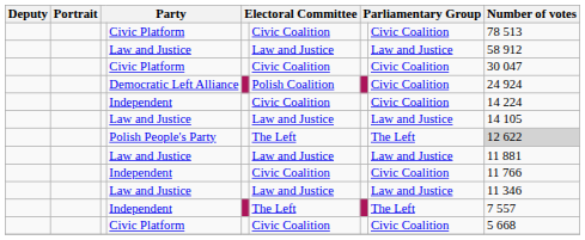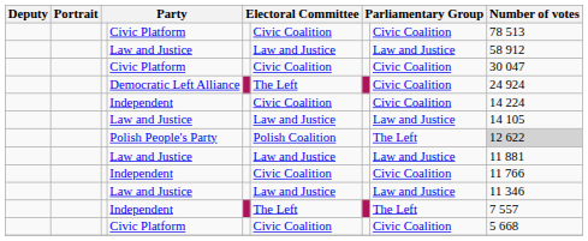Democratic Left Alliance | column 6: Polish Coalition -> The Left
Polish People's Party | column 6: The Left -> Polish Coalition
